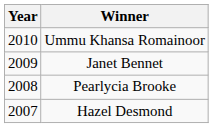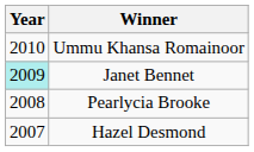Janet Bennet | Year: no background -> paleturquoise background
